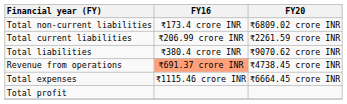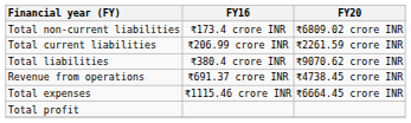Revenue from operations | FY16: lightsalmon background -> no background
